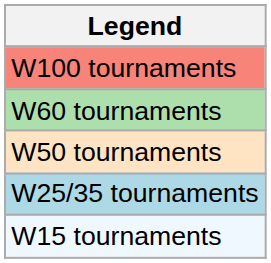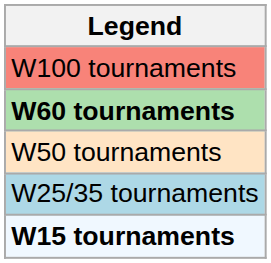row 3 | column 1: normal -> bold
row 6 | column 1: normal -> bold
